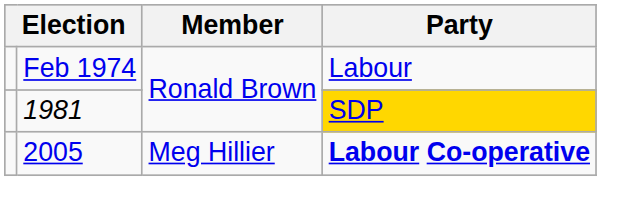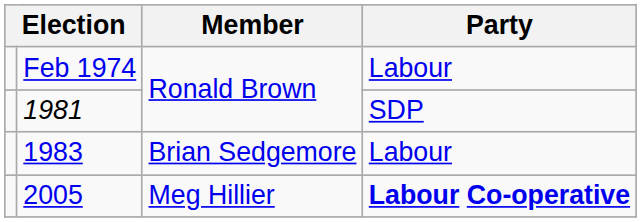1981 | Party: gold background -> no background
+ row: 1983 | Brian Sedgemore | Labour
